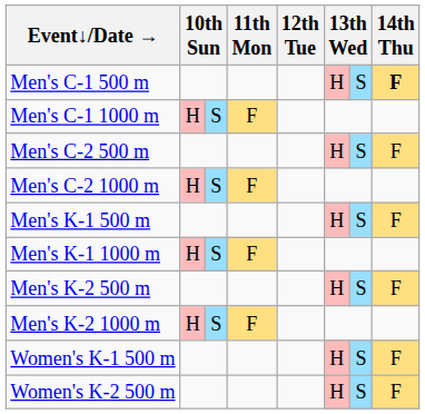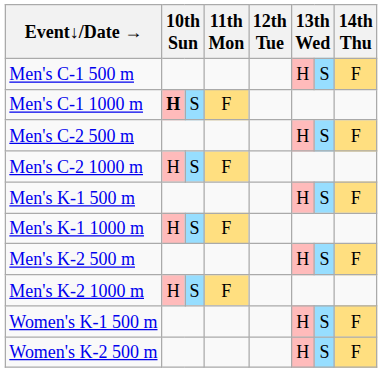Men's C-1 500 m | 14th Thu: bold -> normal
Men's C-1 1000 m | column 2: normal -> bold
